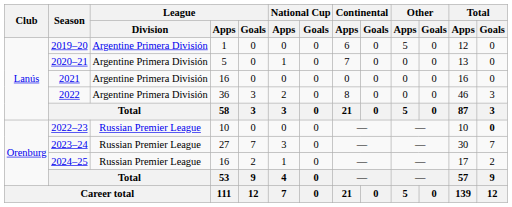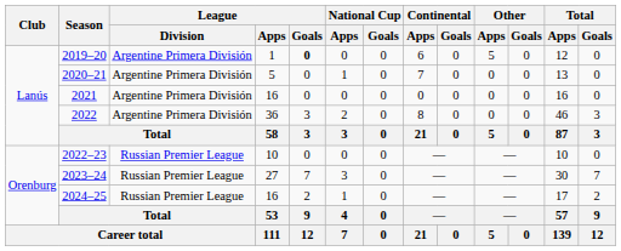2019–20 | League / Goals: normal -> bold
2022–23 | Total / Goals: bold -> normal
